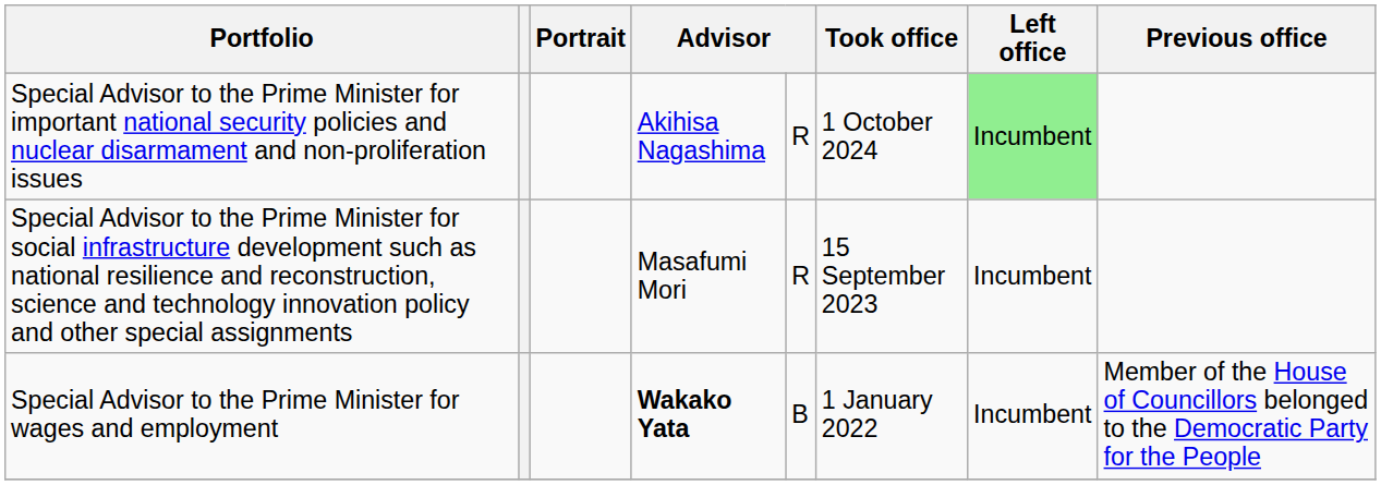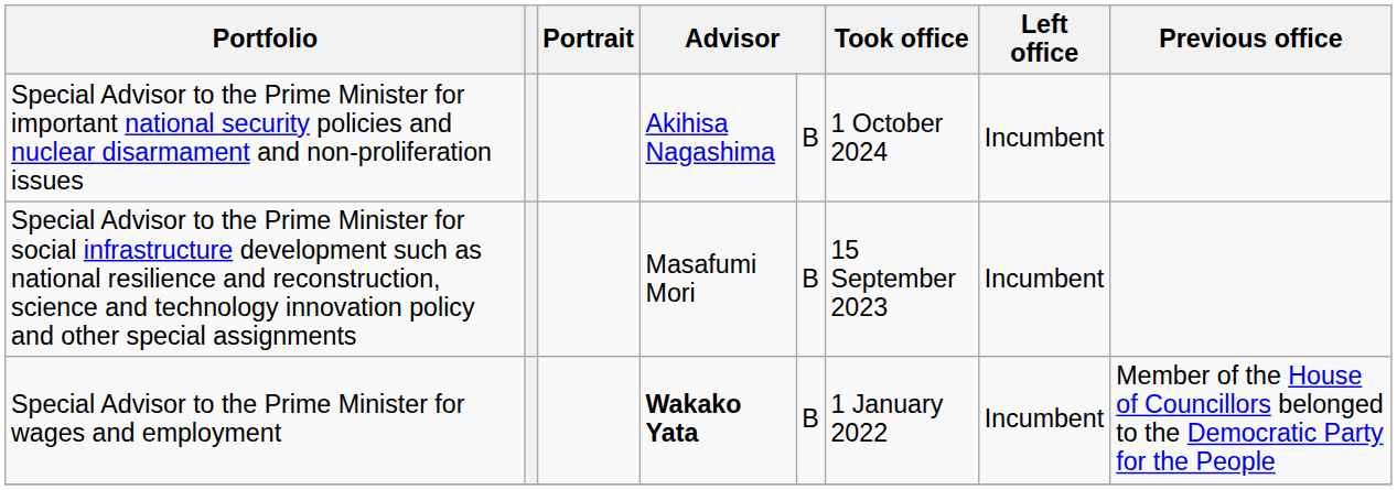row 2 | column 5: R -> B
row 2 | Left office: lightgreen background -> no background
row 3 | column 5: R -> B
